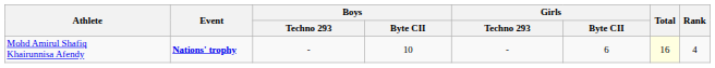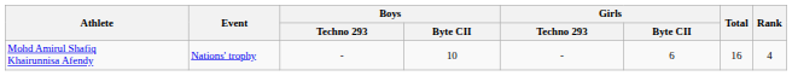Mohd Amirul Shafiq Khairunnisa Afendy | Event: bold -> normal
Mohd Amirul Shafiq Khairunnisa Afendy | Total: lightyellow background -> no background
